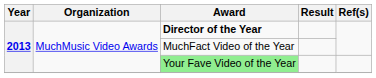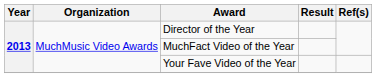Director of the Year | Award: bold -> normal
Your Fave Video of the Year | Award: lightgreen background -> no background
